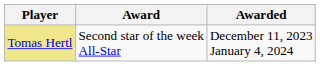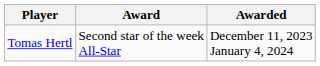row 2 | Player: khaki background -> no background
